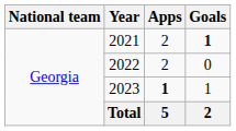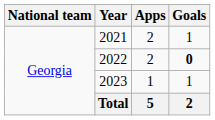2021 | Goals: bold -> normal
2022 | Goals: normal -> bold
2023 | Apps: bold -> normal
